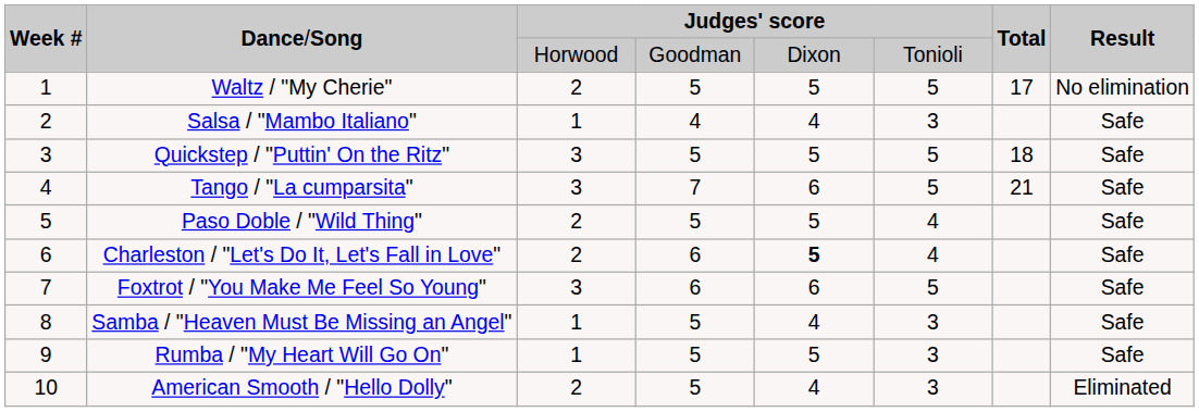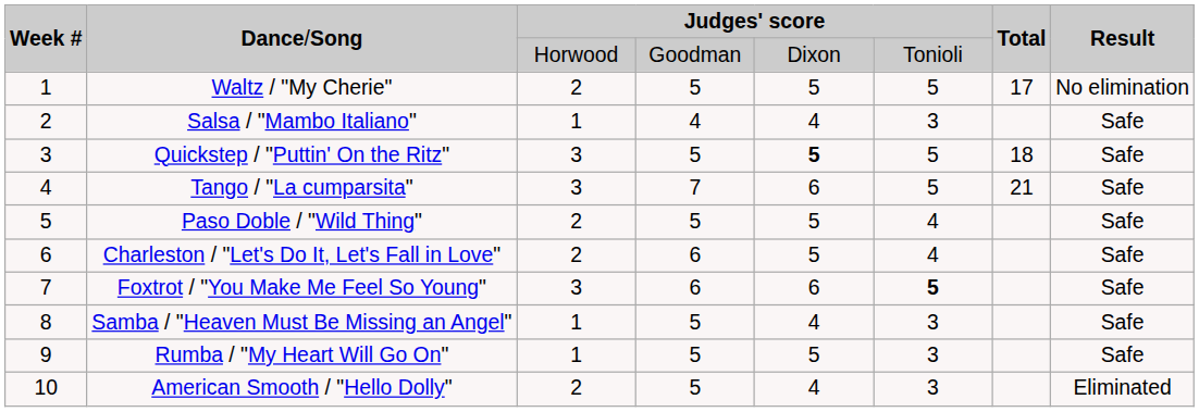Quickstep / "Puttin' On the Ritz" | column 5: normal -> bold
Charleston / "Let's Do It, Let's Fall in Love" | column 5: bold -> normal
Foxtrot / "You Make Me Feel So Young" | column 6: normal -> bold
